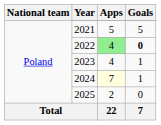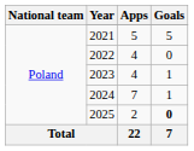2022 | Apps: lightgreen background -> no background
2022 | Goals: bold -> normal
2024 | Apps: lightyellow background -> no background
2025 | Goals: normal -> bold
